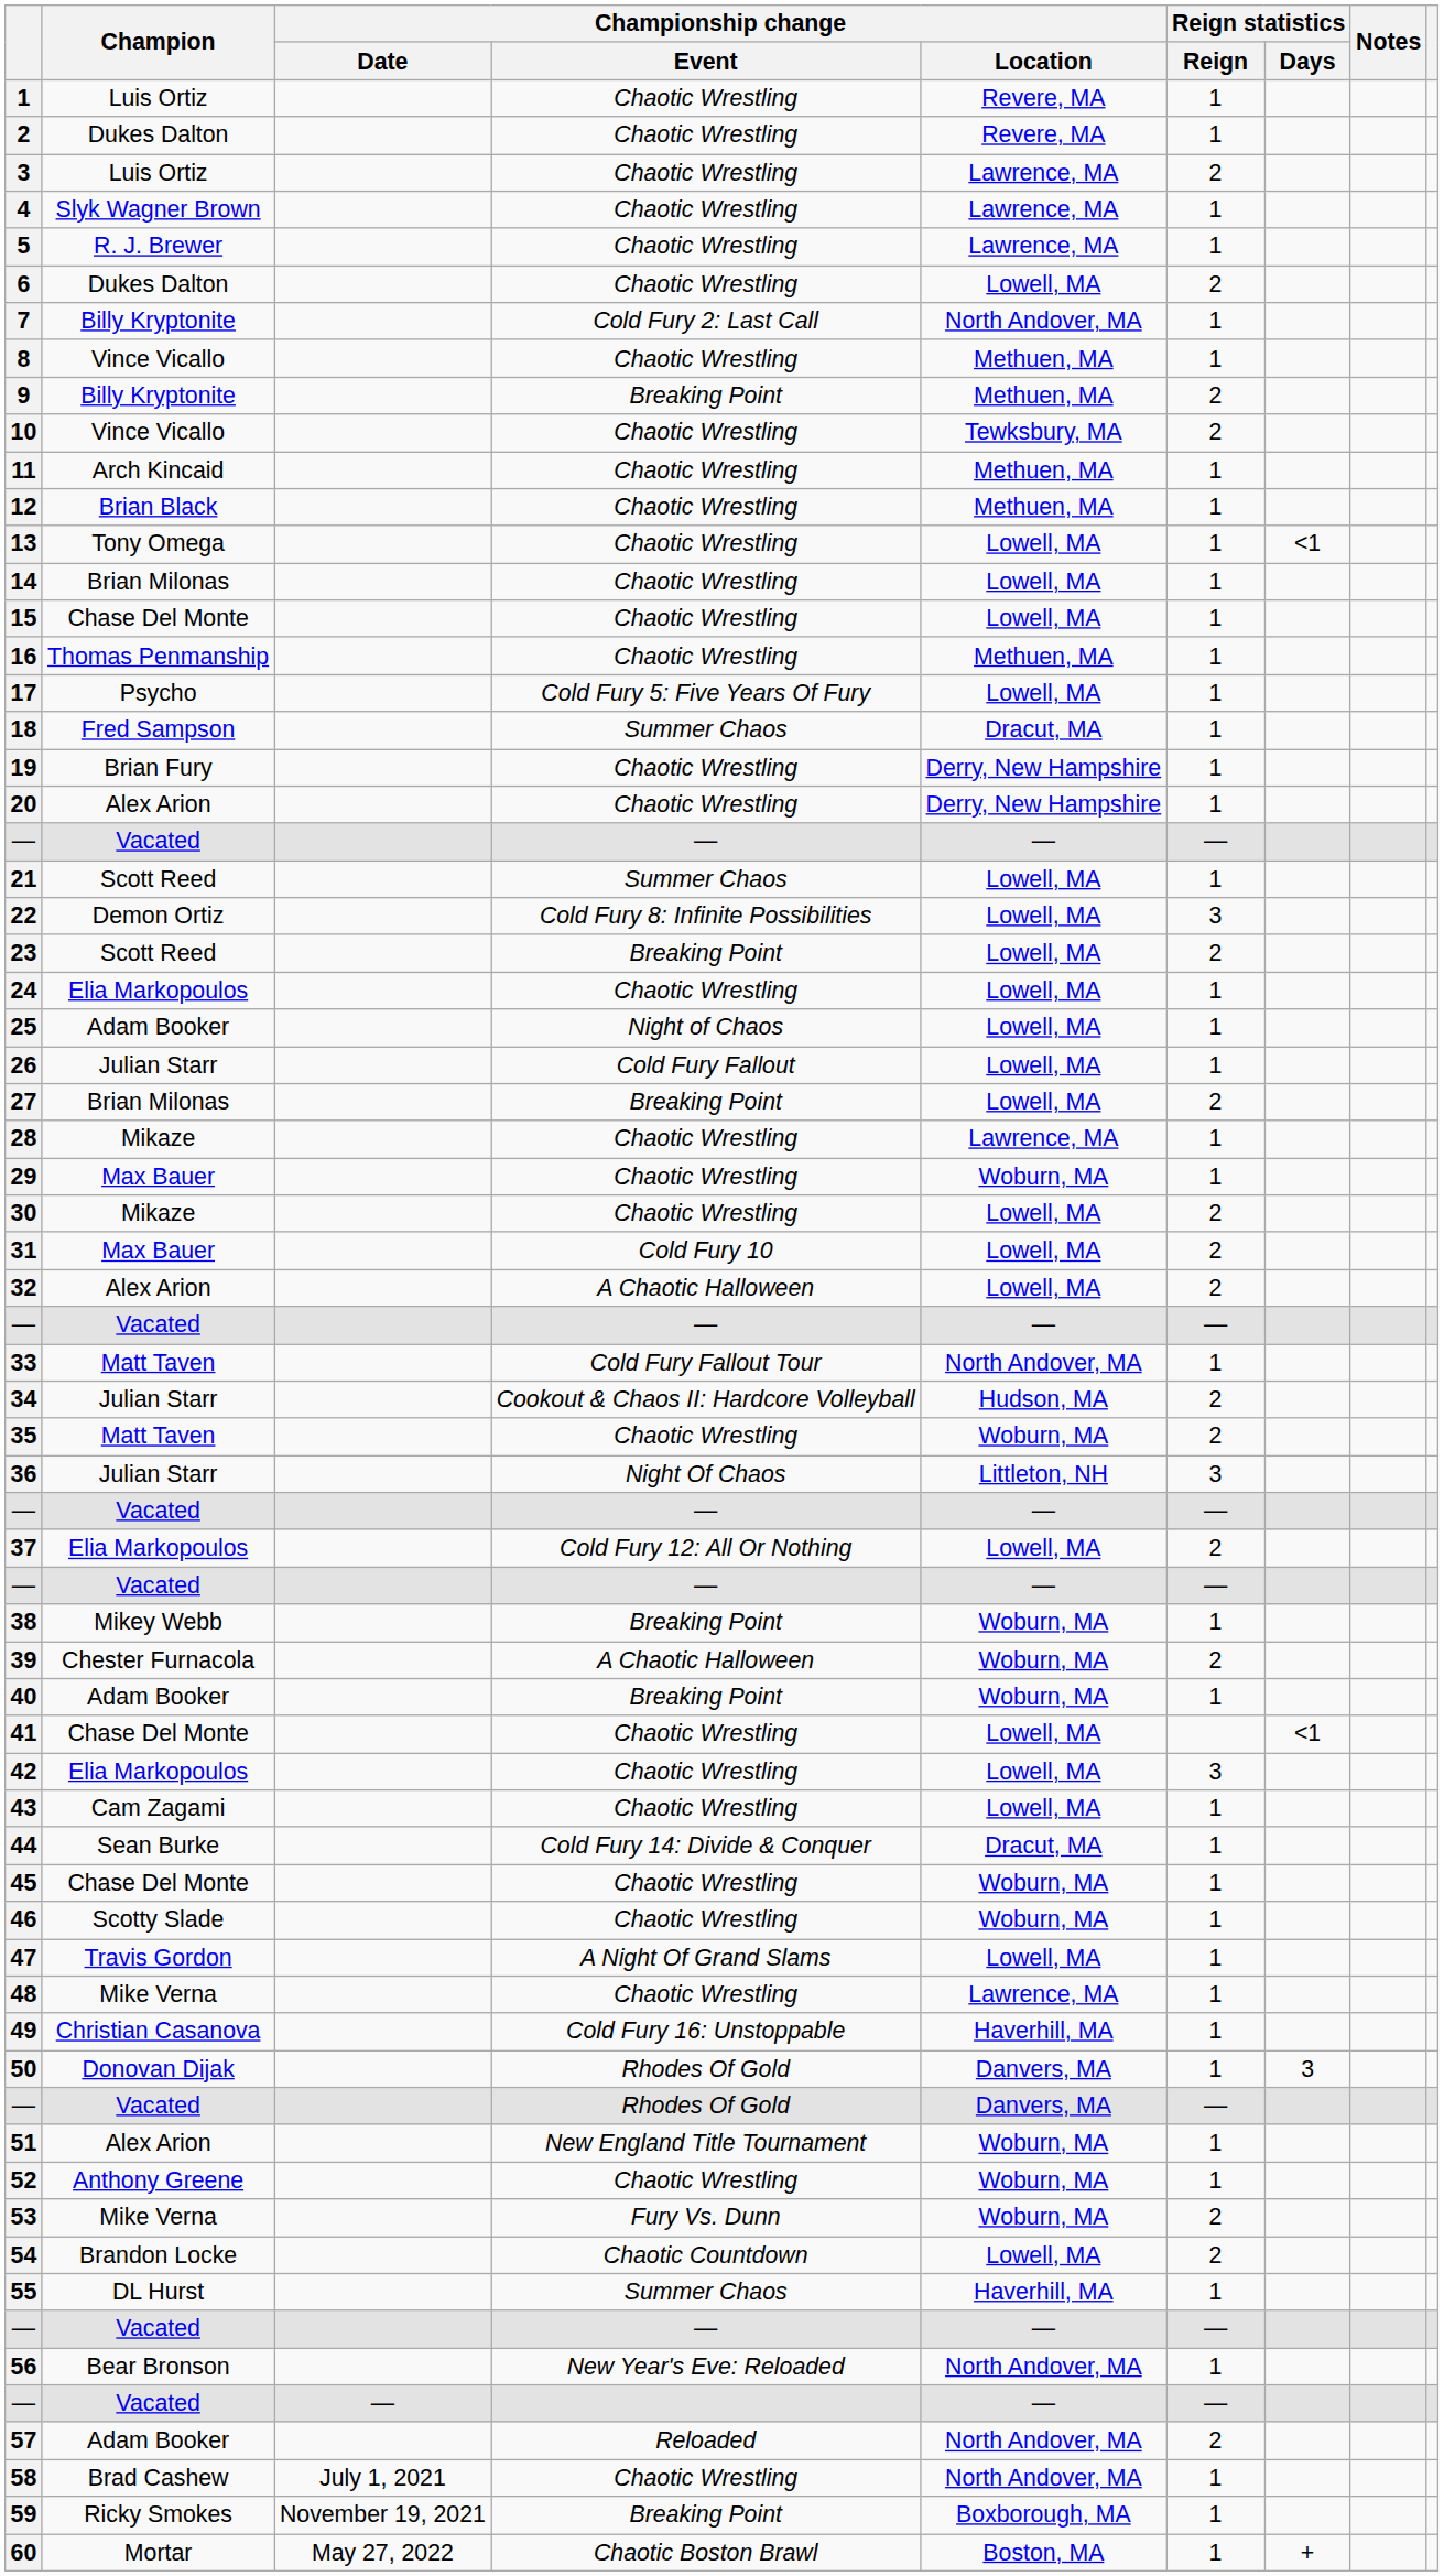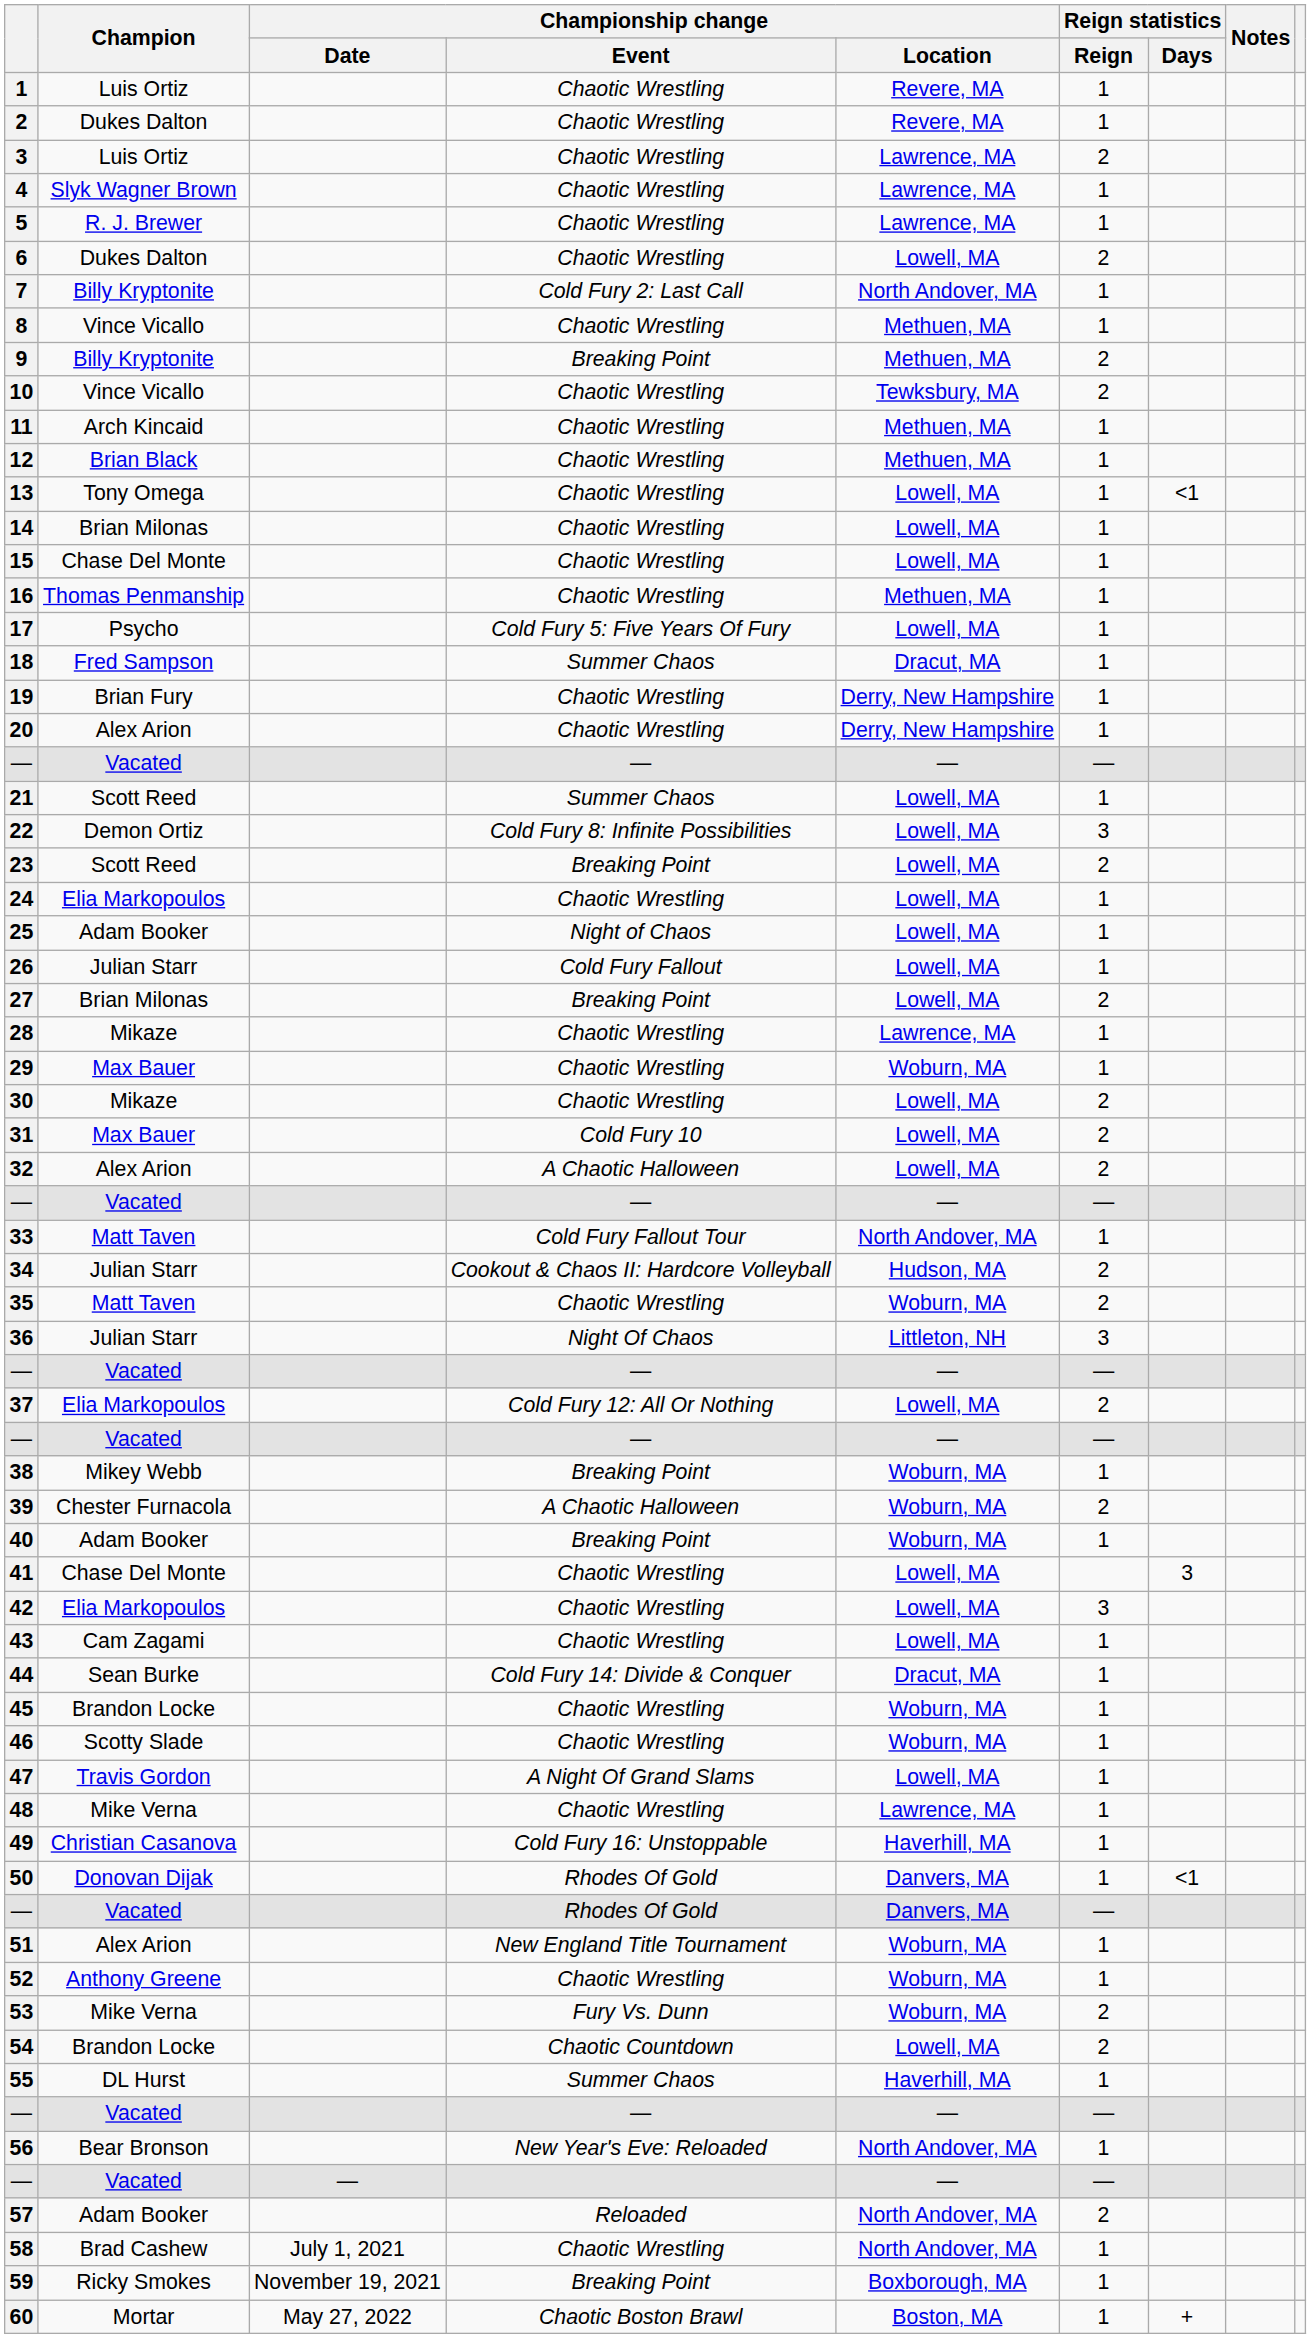41 | Reign statistics / Days: <1 -> 3
45 | Champion: Chase Del Monte -> Brandon Locke
50 | Reign statistics / Days: 3 -> <1
